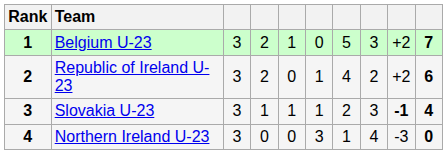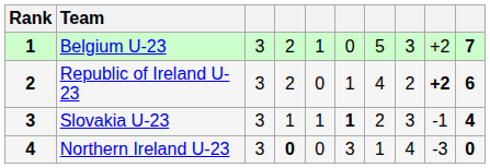Republic of Ireland U-23 | column 9: normal -> bold
Slovakia U-23 | column 6: normal -> bold
Slovakia U-23 | column 9: bold -> normal
Northern Ireland U-23 | column 4: normal -> bold
